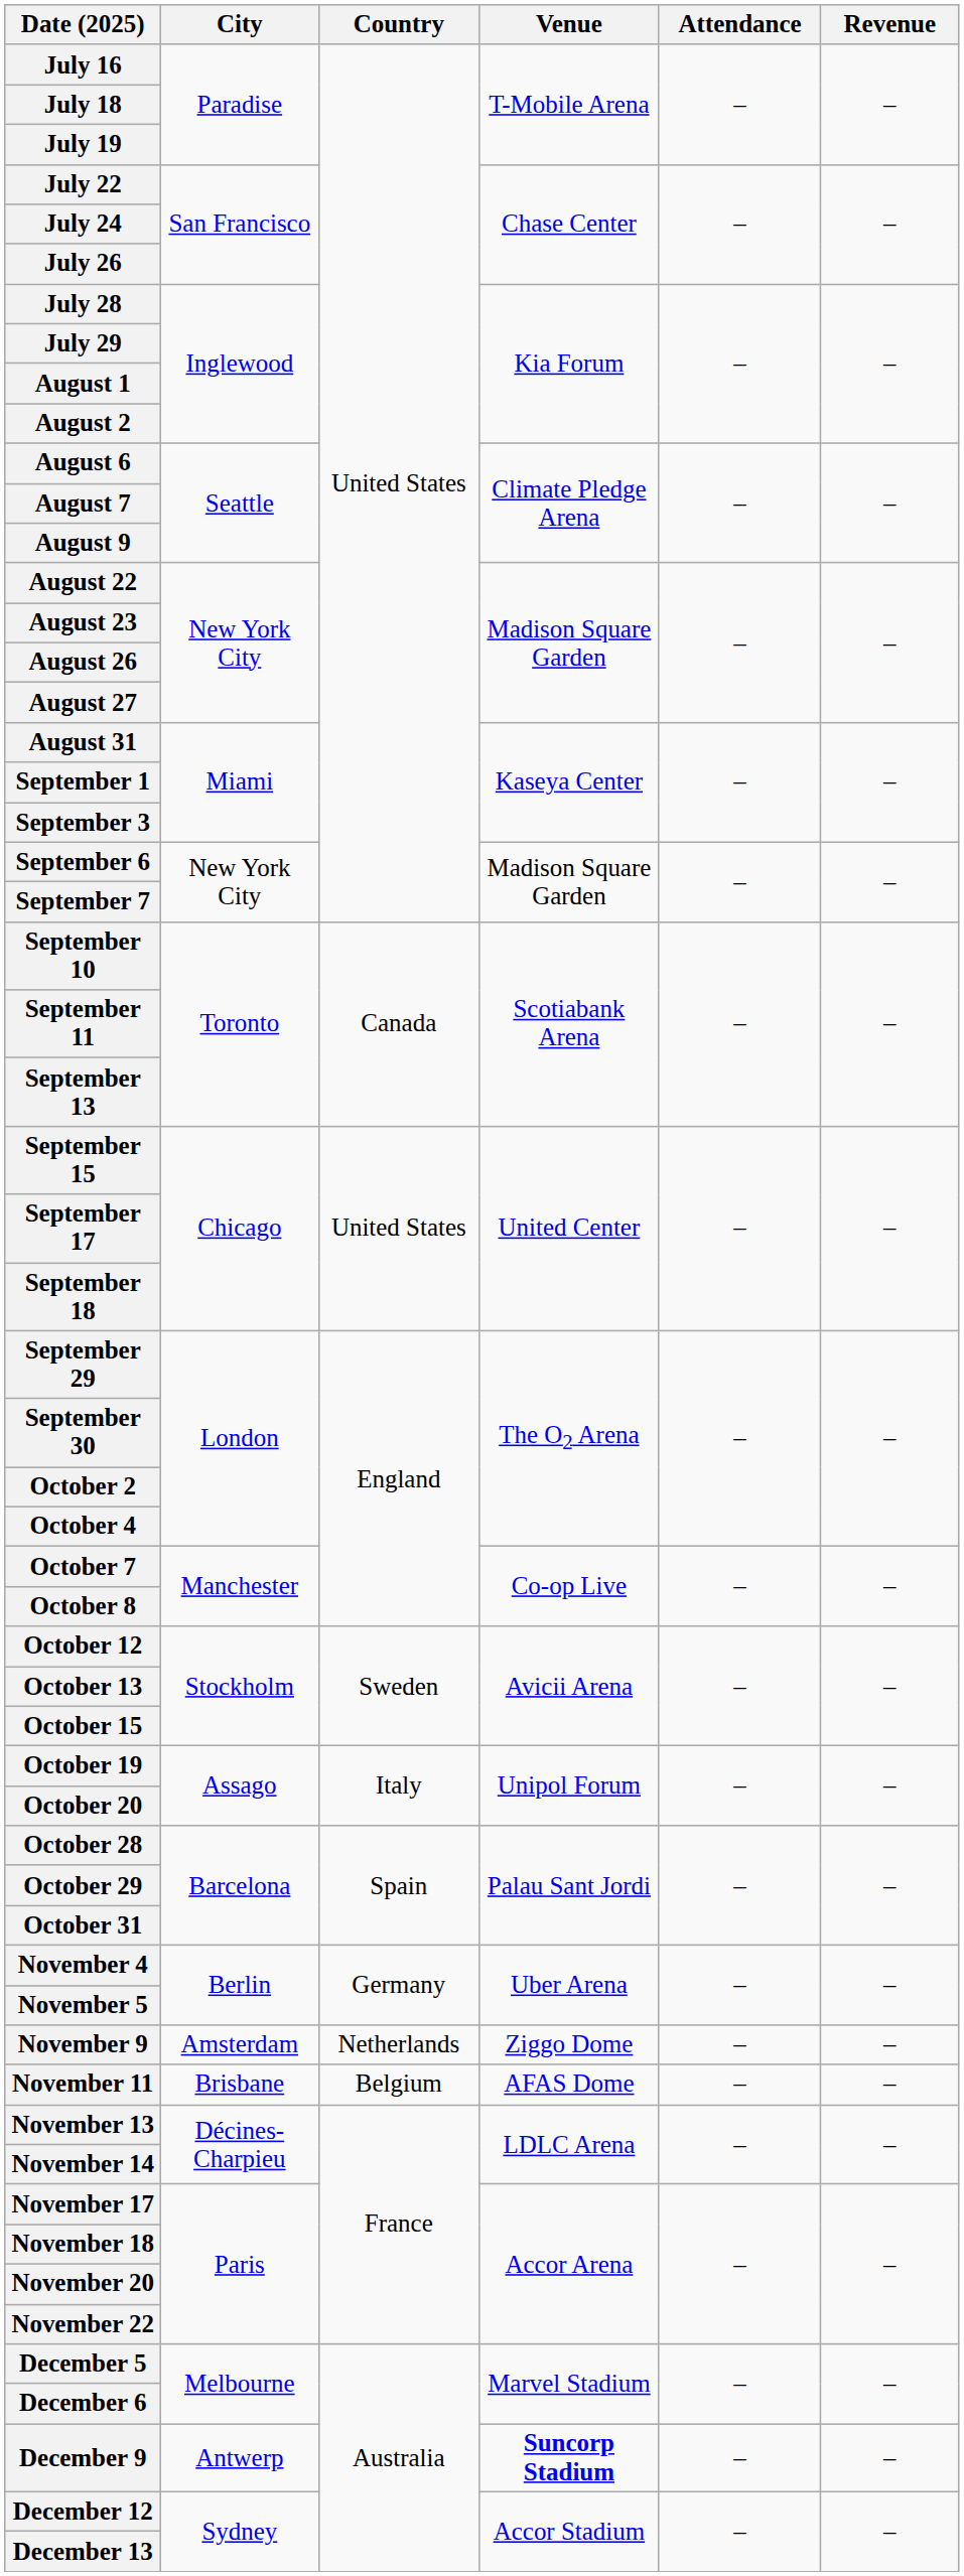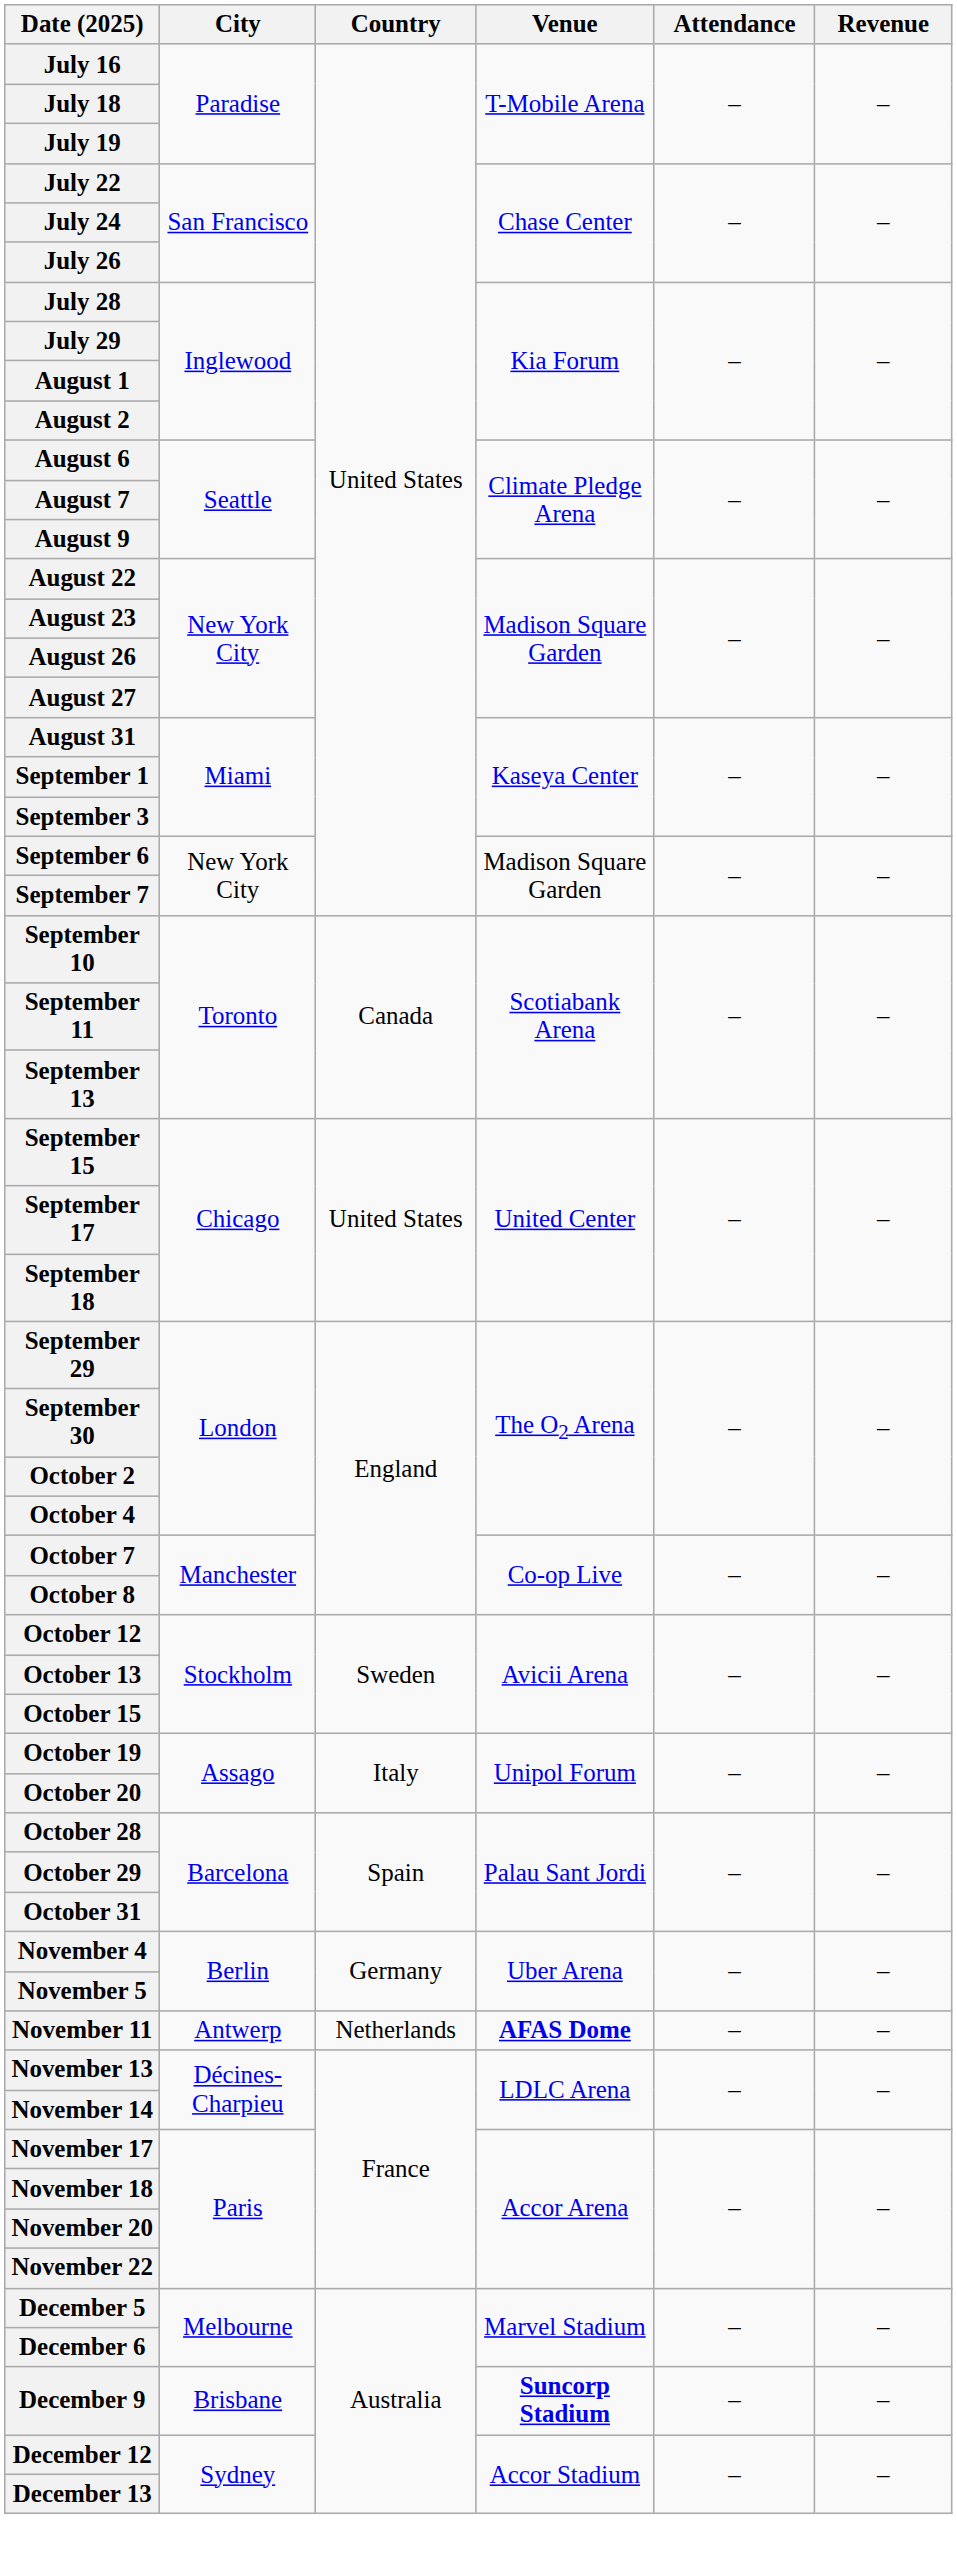- row: November 9 | Amsterdam | Netherlands | Ziggo Dome | – | –
November 11 | City: Brisbane -> Antwerp
November 11 | Country: Belgium -> Netherlands
November 11 | Venue: normal -> bold
December 9 | City: Antwerp -> Brisbane
